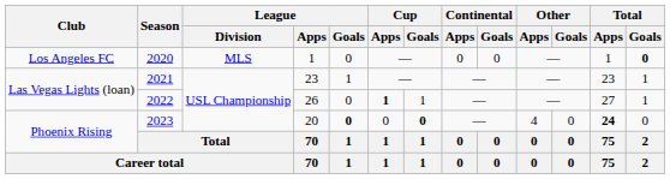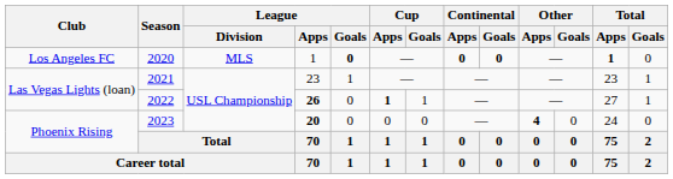2020 | League / Goals: normal -> bold
2020 | Continental / Apps: normal -> bold
2020 | Continental / Goals: normal -> bold
2020 | Total / Apps: normal -> bold
2020 | Total / Goals: bold -> normal
2022 | League / Apps: normal -> bold
2023 | League / Apps: normal -> bold
2023 | League / Goals: bold -> normal
2023 | Cup / Goals: bold -> normal
2023 | Other / Apps: normal -> bold
2023 | Total / Apps: bold -> normal
